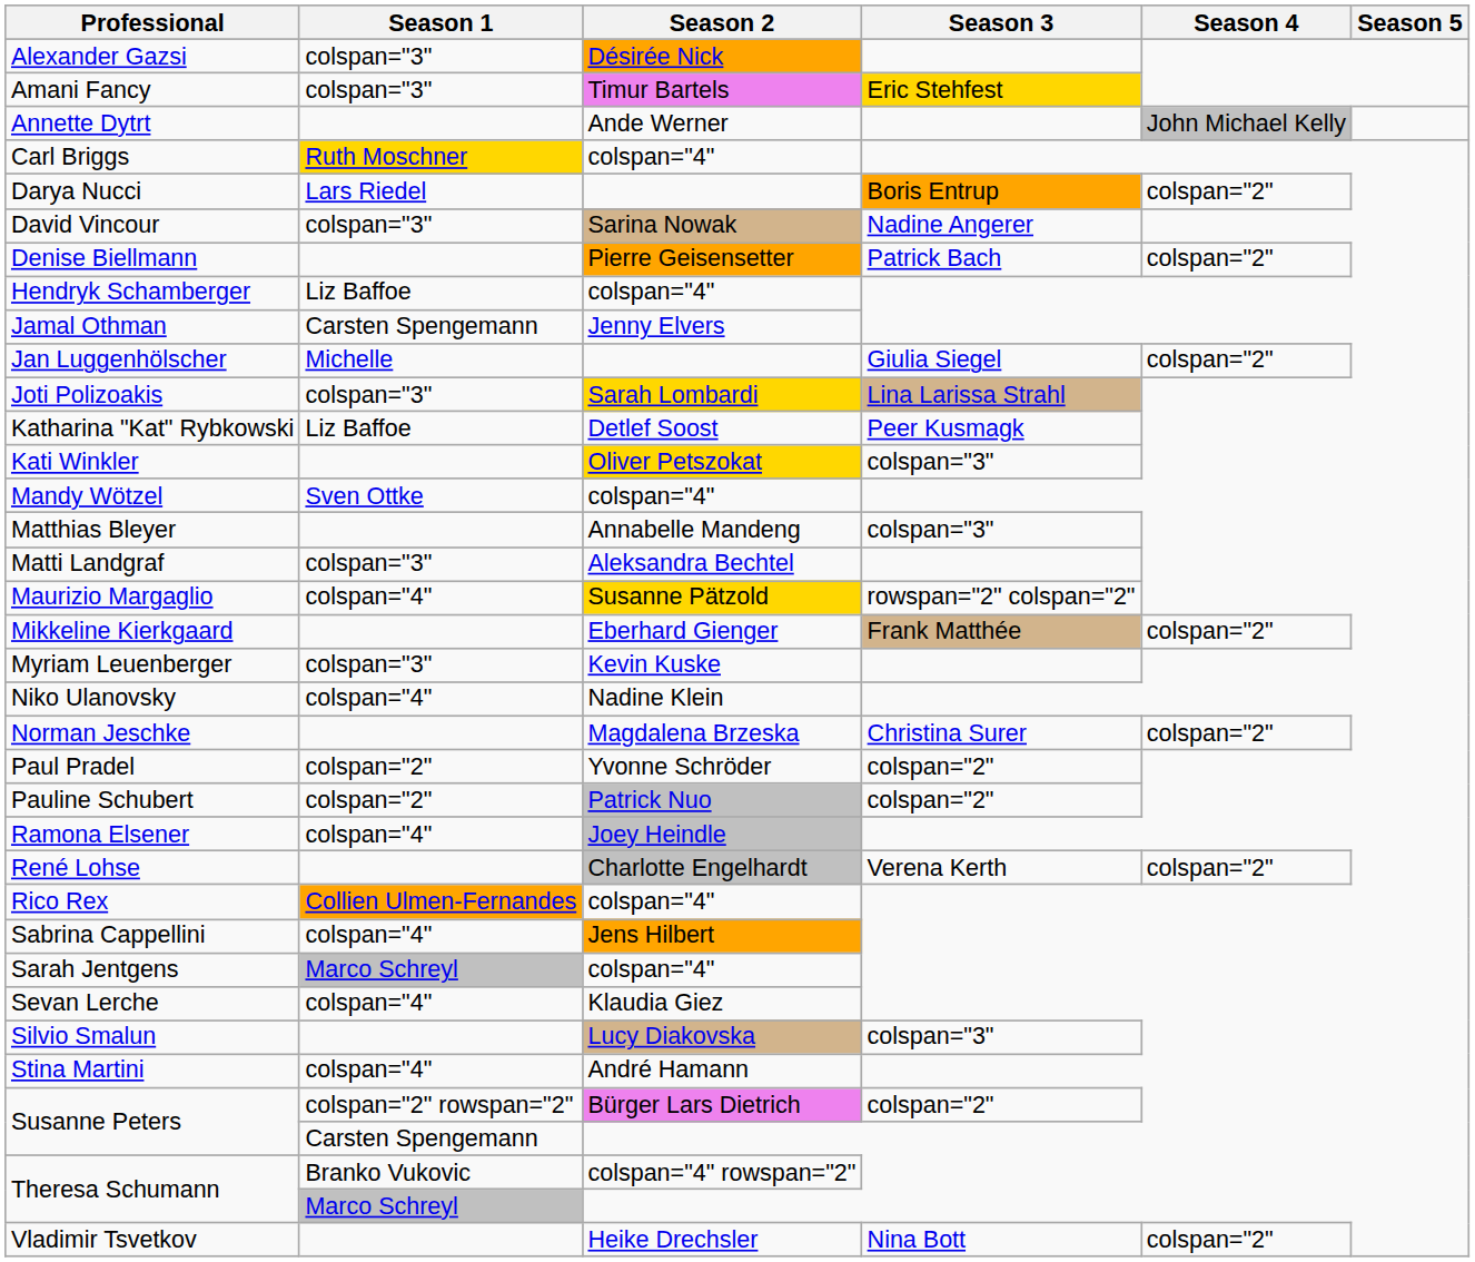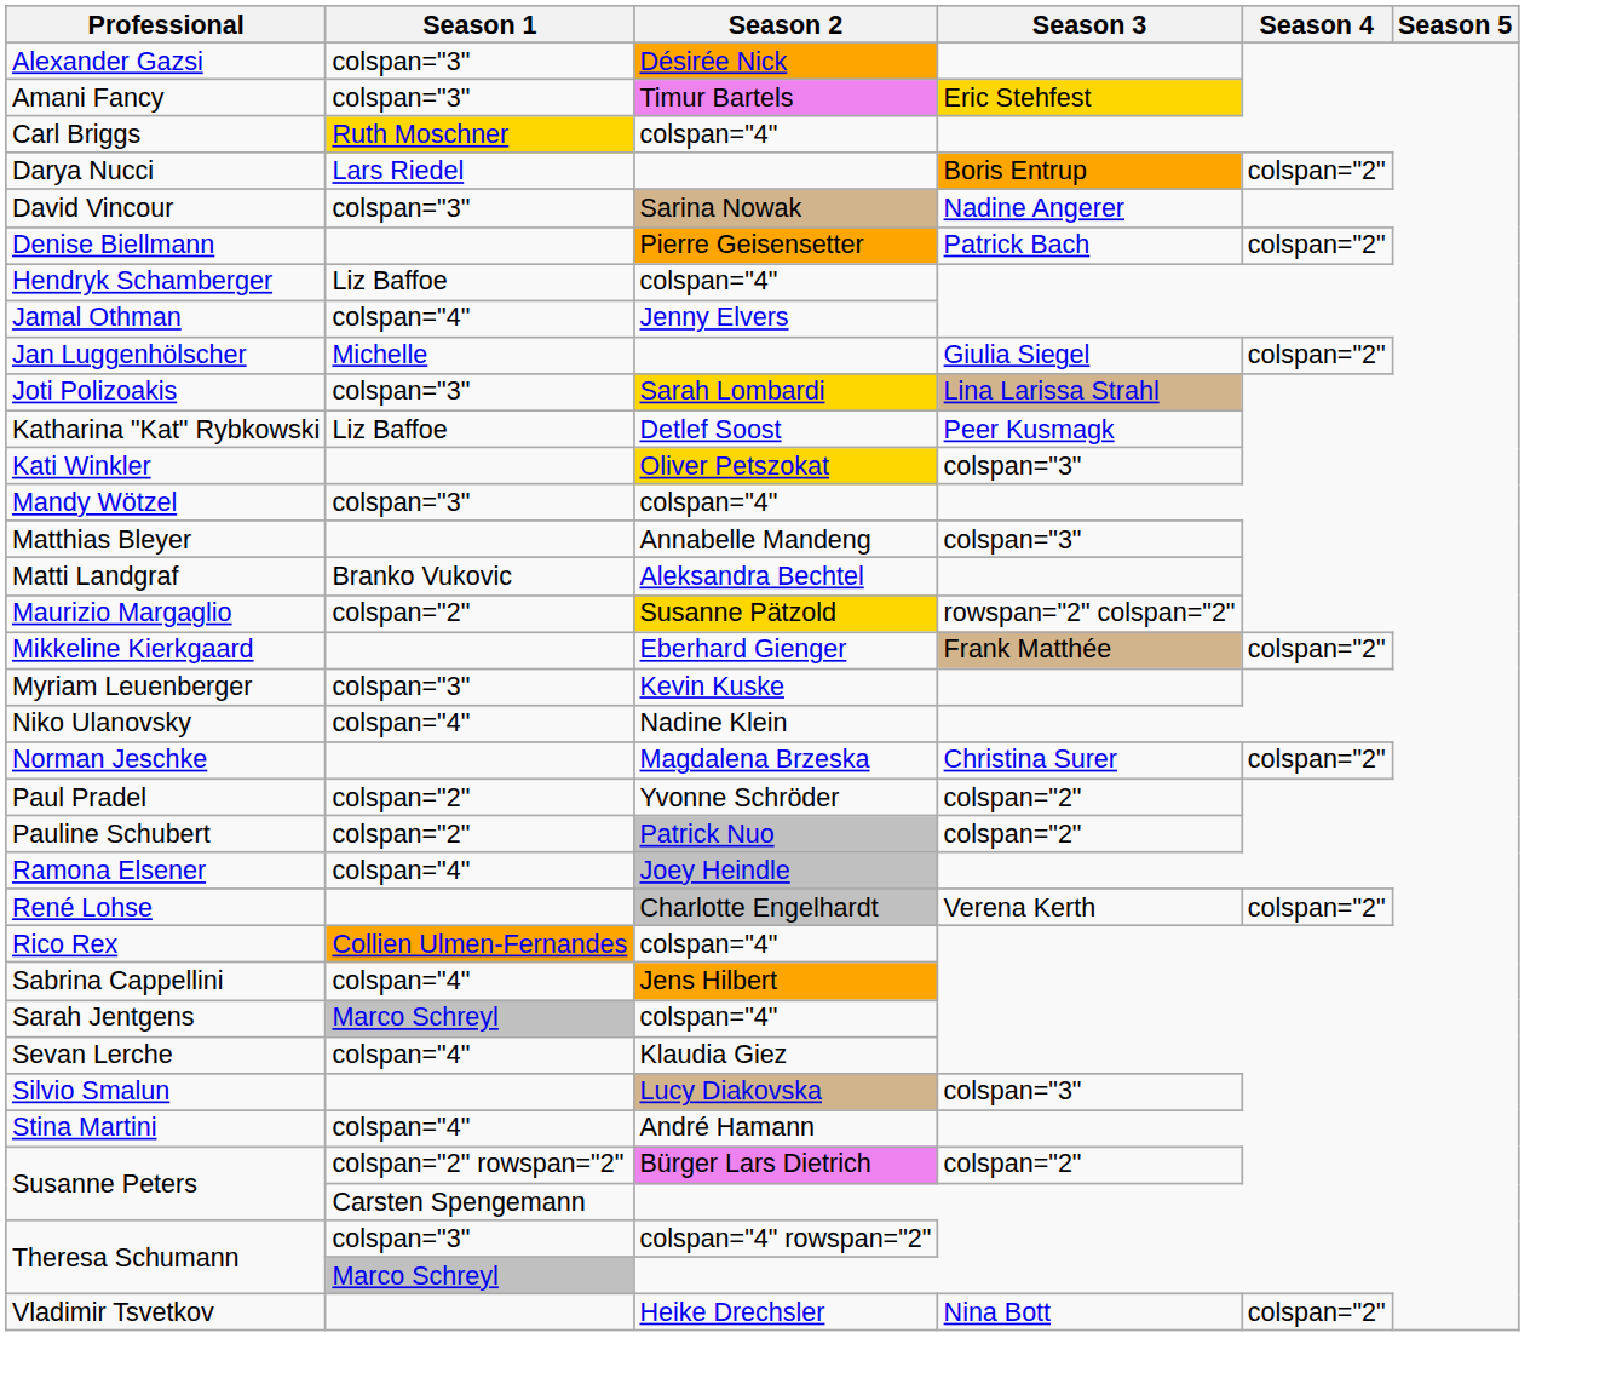- row: Annette Dytrt | Ande Werner | John Michael Kelly
Jamal Othman | Season 1: Carsten Spengemann -> colspan="4"
Mandy Wötzel | Season 1: Sven Ottke -> colspan="3"
Matti Landgraf | Season 1: colspan="3" -> Branko Vukovic
Maurizio Margaglio | Season 1: colspan="4" -> colspan="2"
Theresa Schumann / colspan="4" rowspan="2" | Season 1: Branko Vukovic -> colspan="3"
